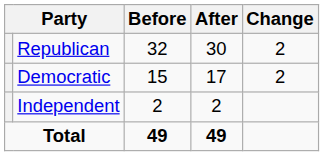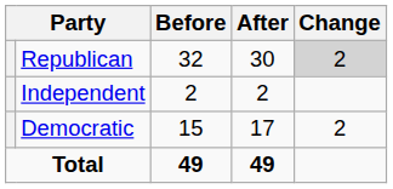Republican | Change: no background -> lightgrey background
rows swapped: Democratic <-> Independent
